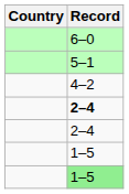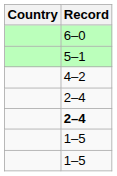row 5 | Record: bold -> normal
row 6 | Record: normal -> bold
row 8 | Record: lightgreen background -> no background
